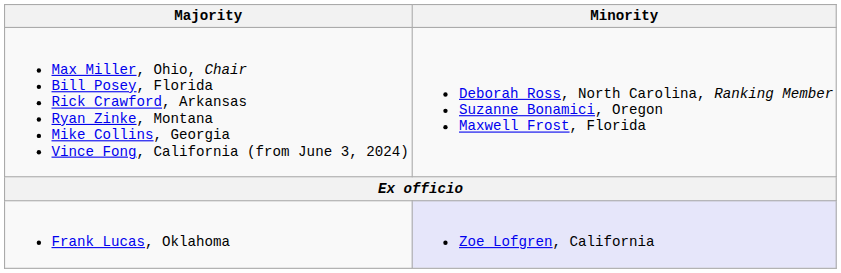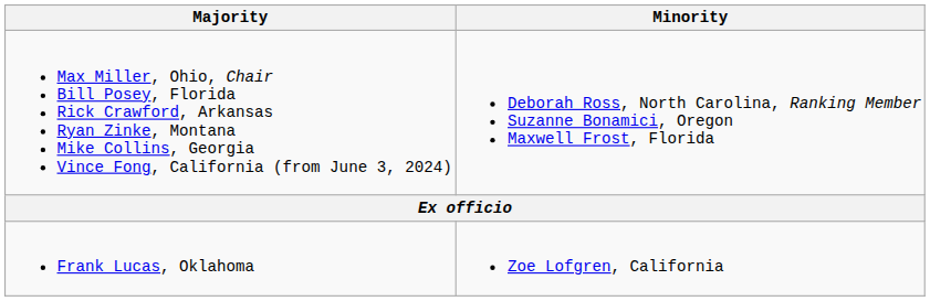Frank Lucas, Oklahoma | Minority: lavender background -> no background
